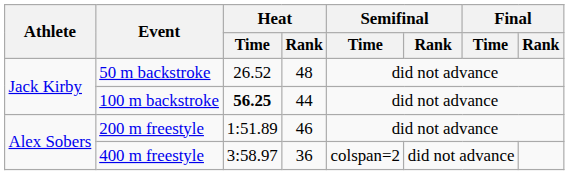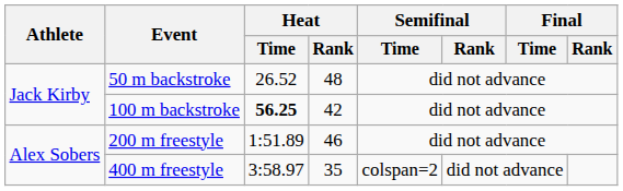100 m backstroke | Heat / Rank: 44 -> 42
400 m freestyle | Heat / Rank: 36 -> 35
